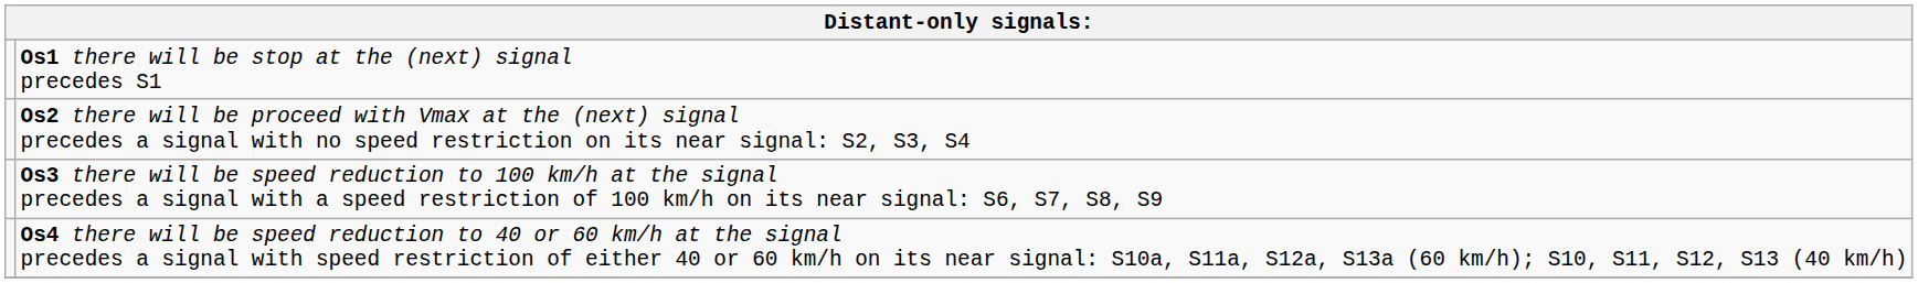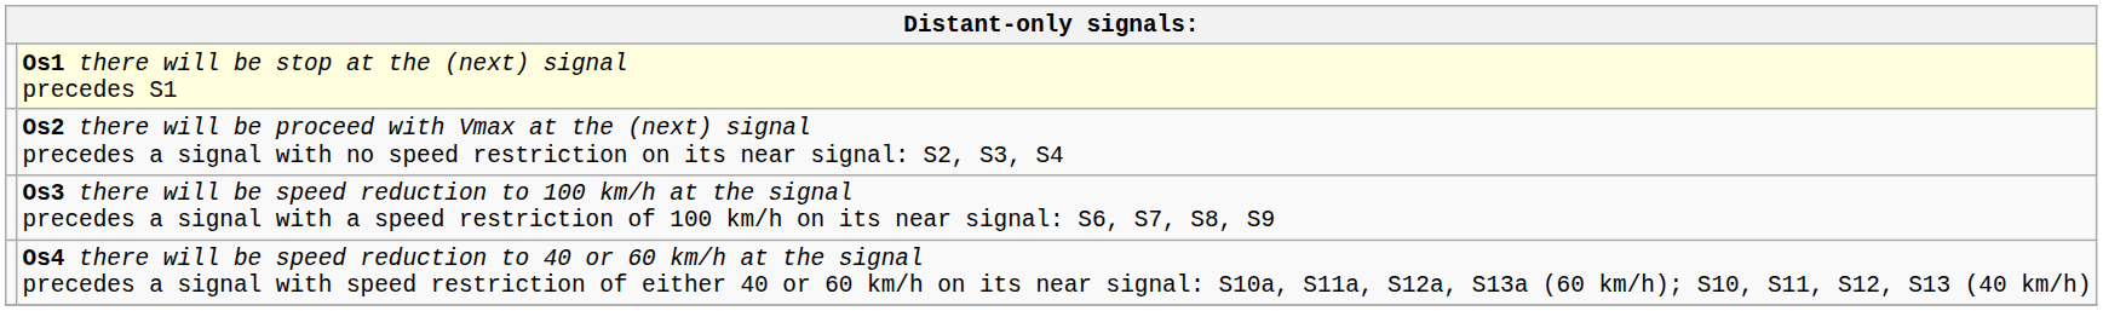Os1 there will be stop at the (next) signal precedes S1 | column 2: no background -> lightyellow background
